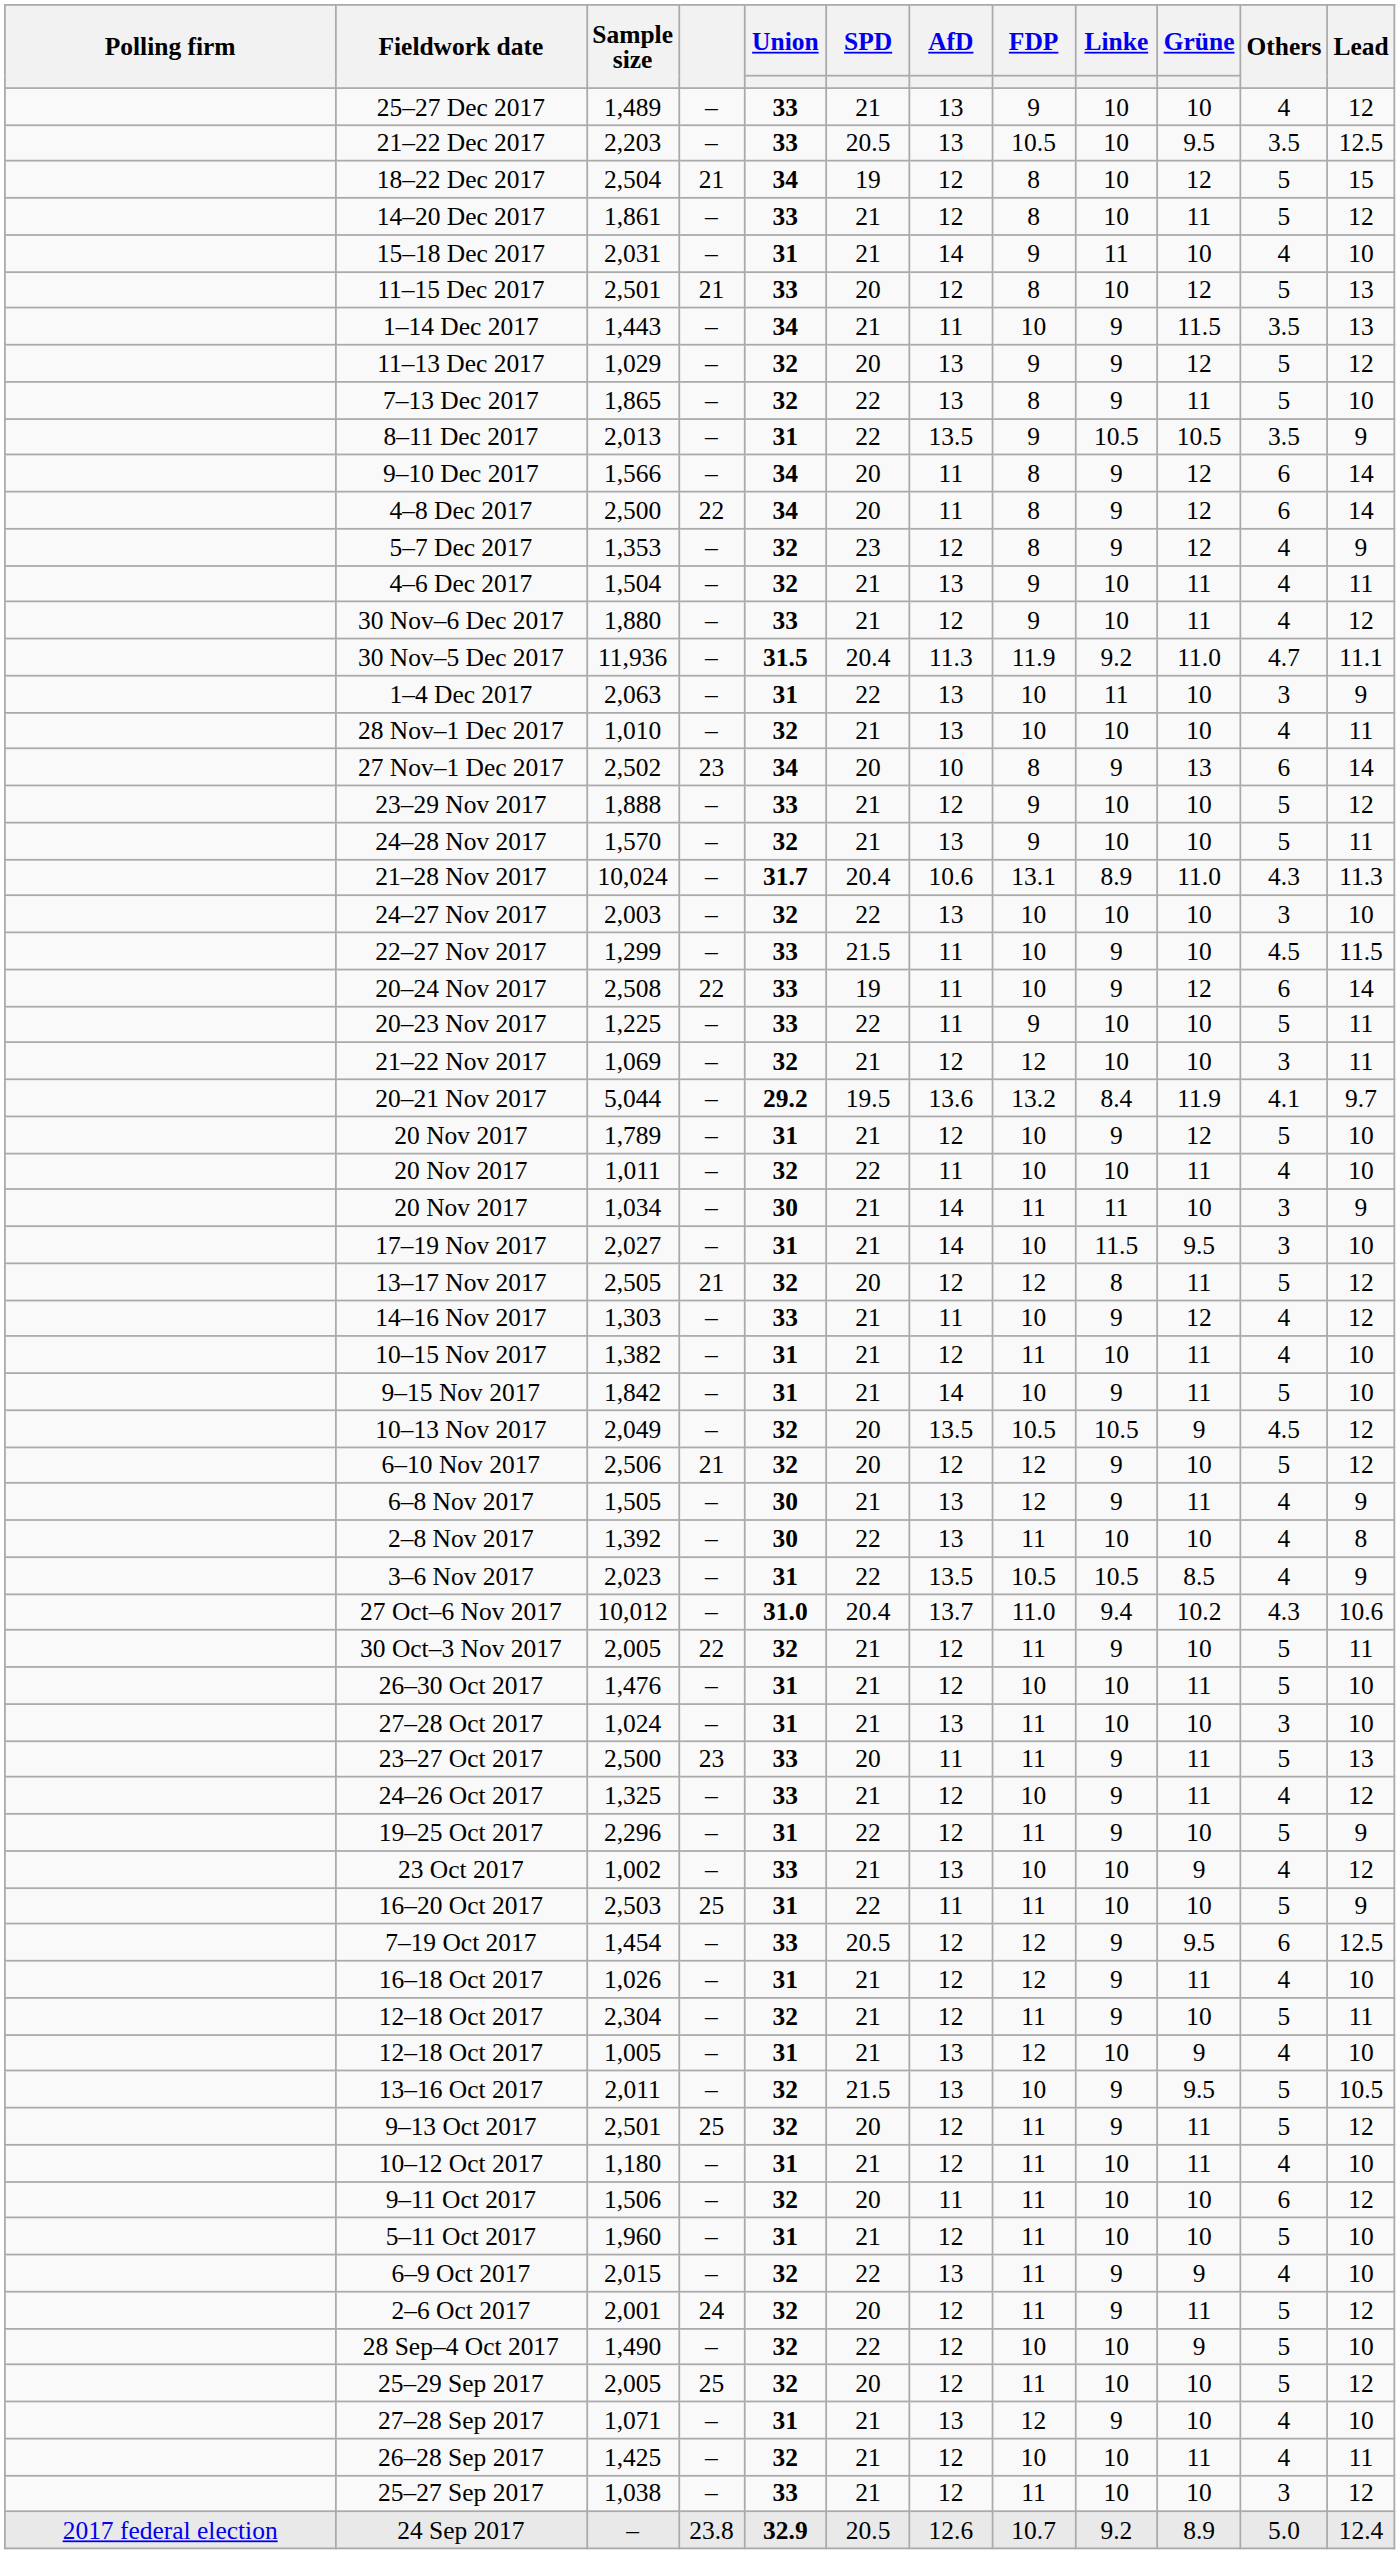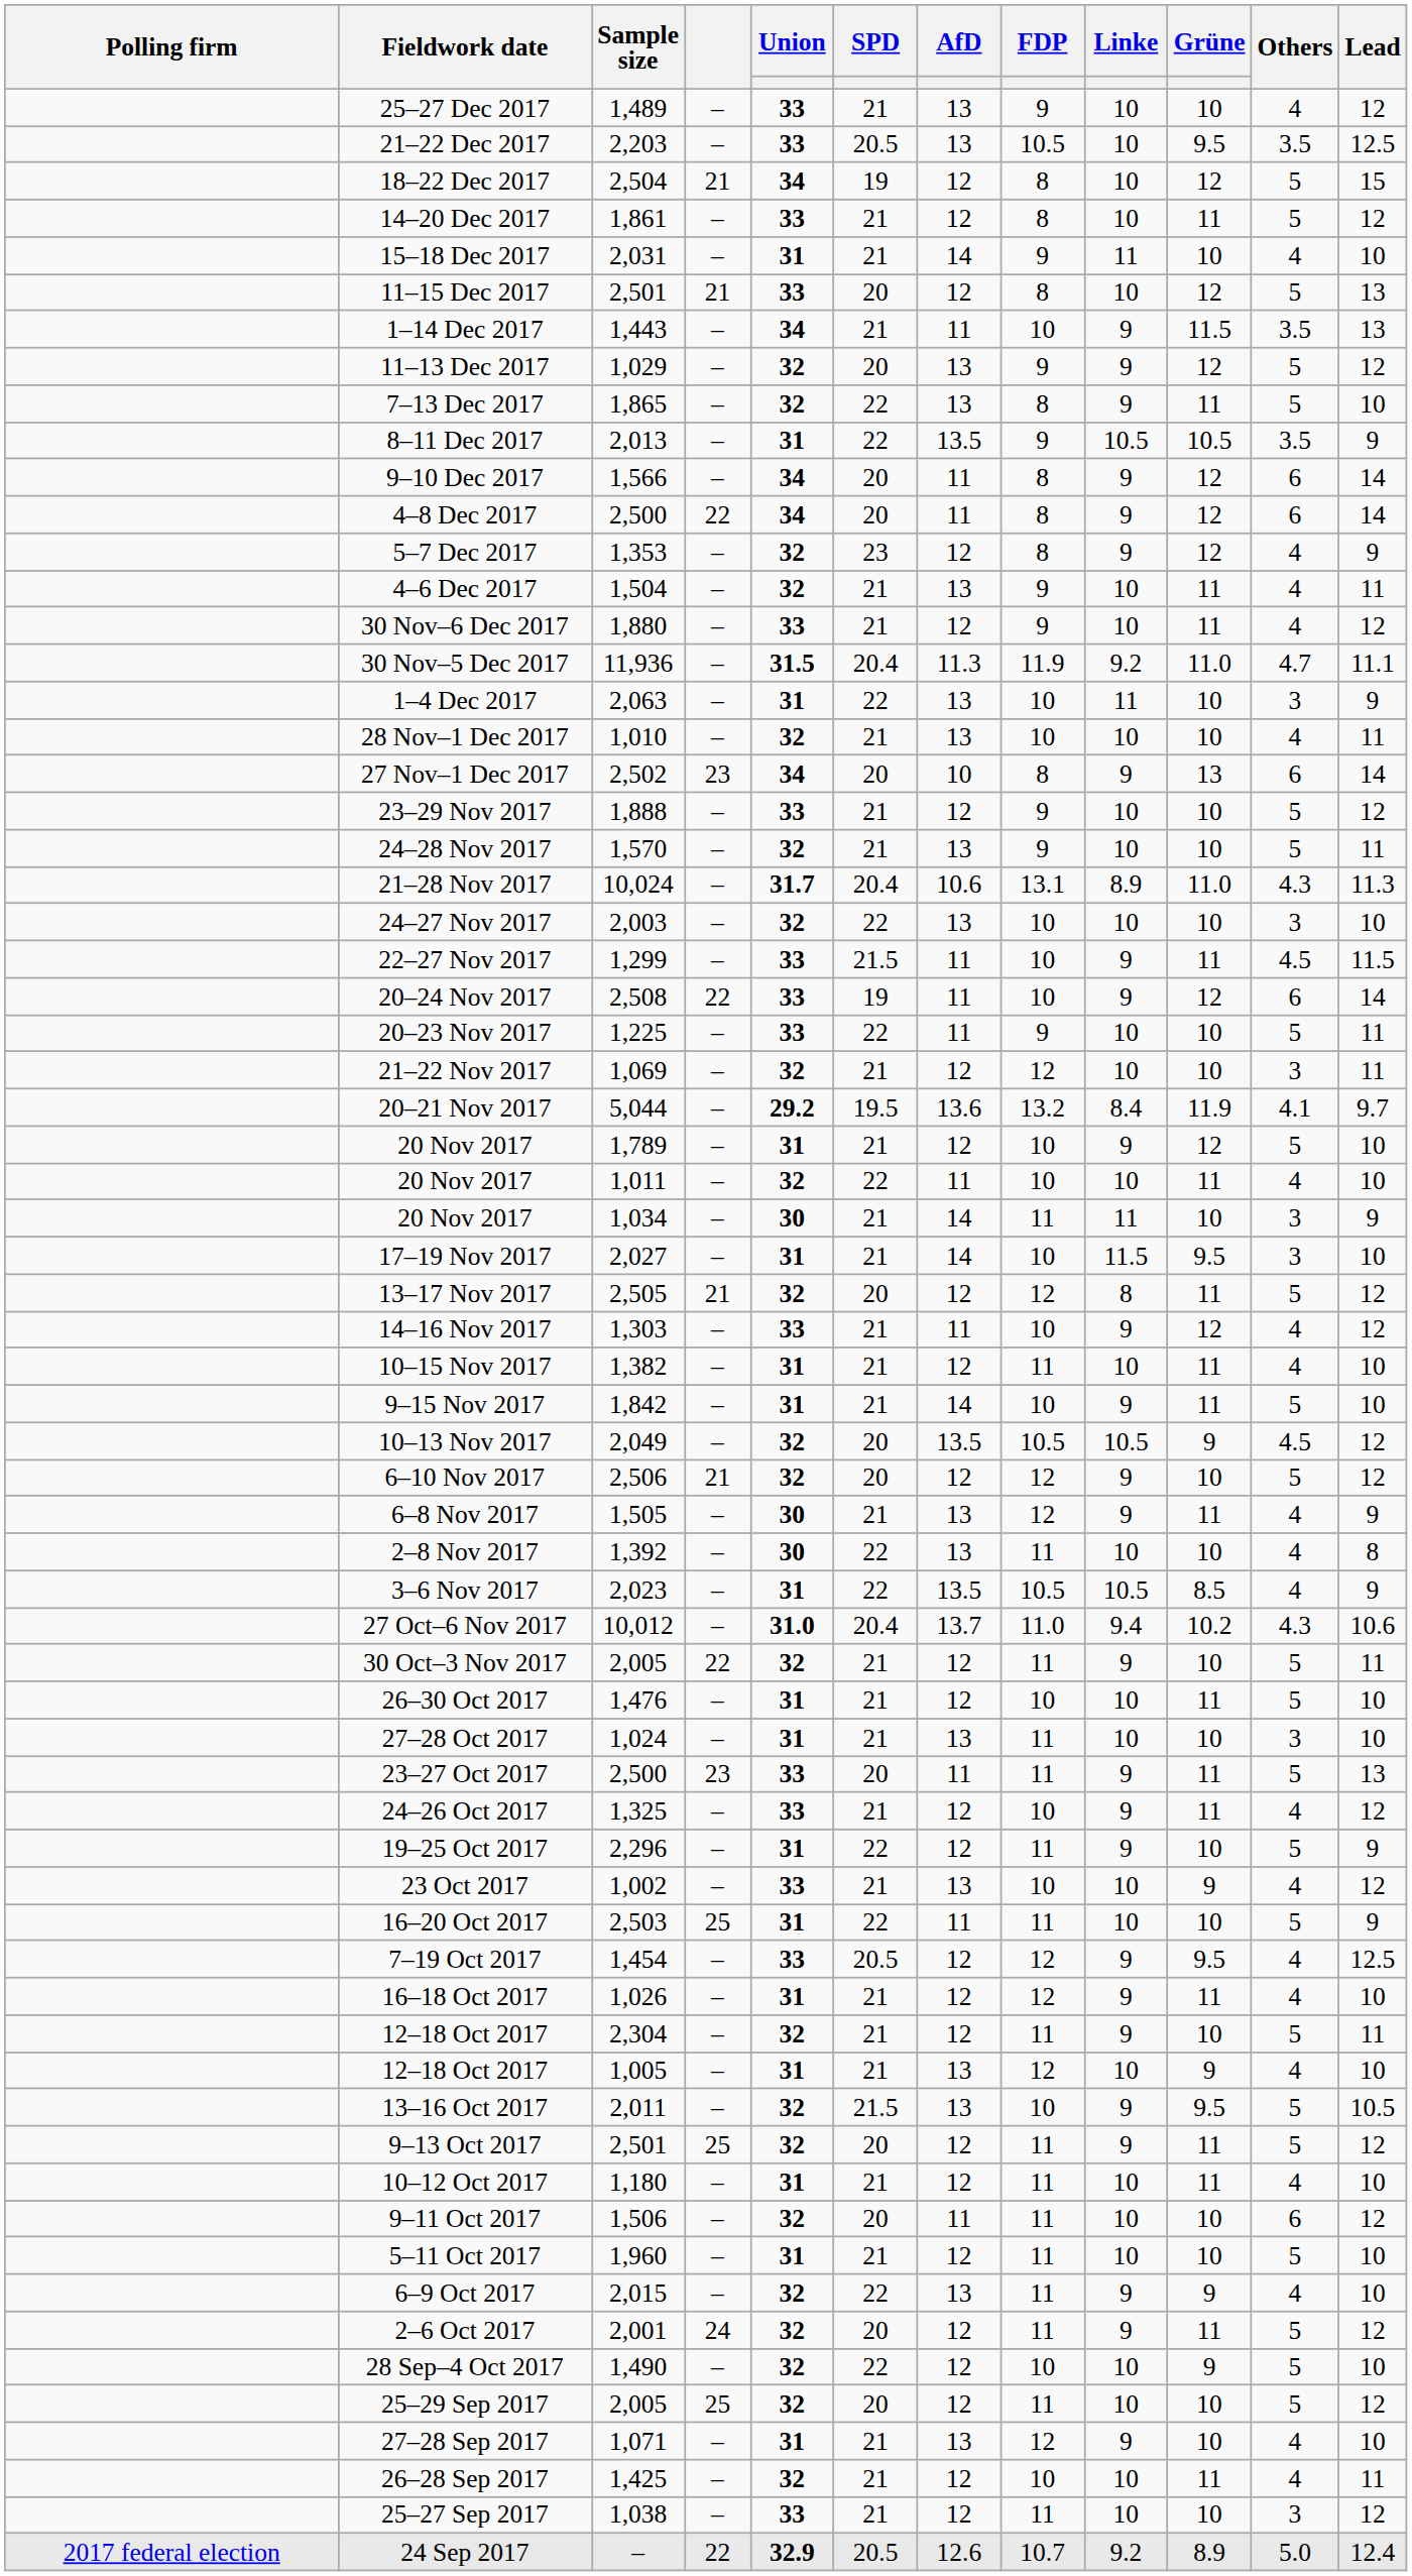22–27 Nov 2017 | Grüne: 10 -> 11
7–19 Oct 2017 | Others: 6 -> 4
24 Sep 2017 | column 4: 23.8 -> 22
